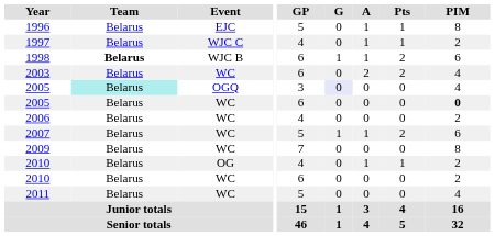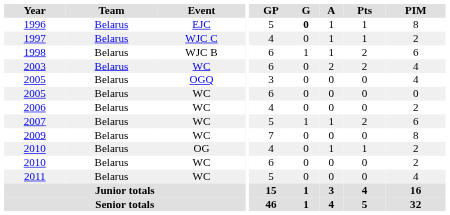1996 | G: normal -> bold
1998 | Team: bold -> normal
2005 / OGQ | Team: paleturquoise background -> no background
2005 / OGQ | G: lavender background -> no background
2005 / WC | PIM: bold -> normal
